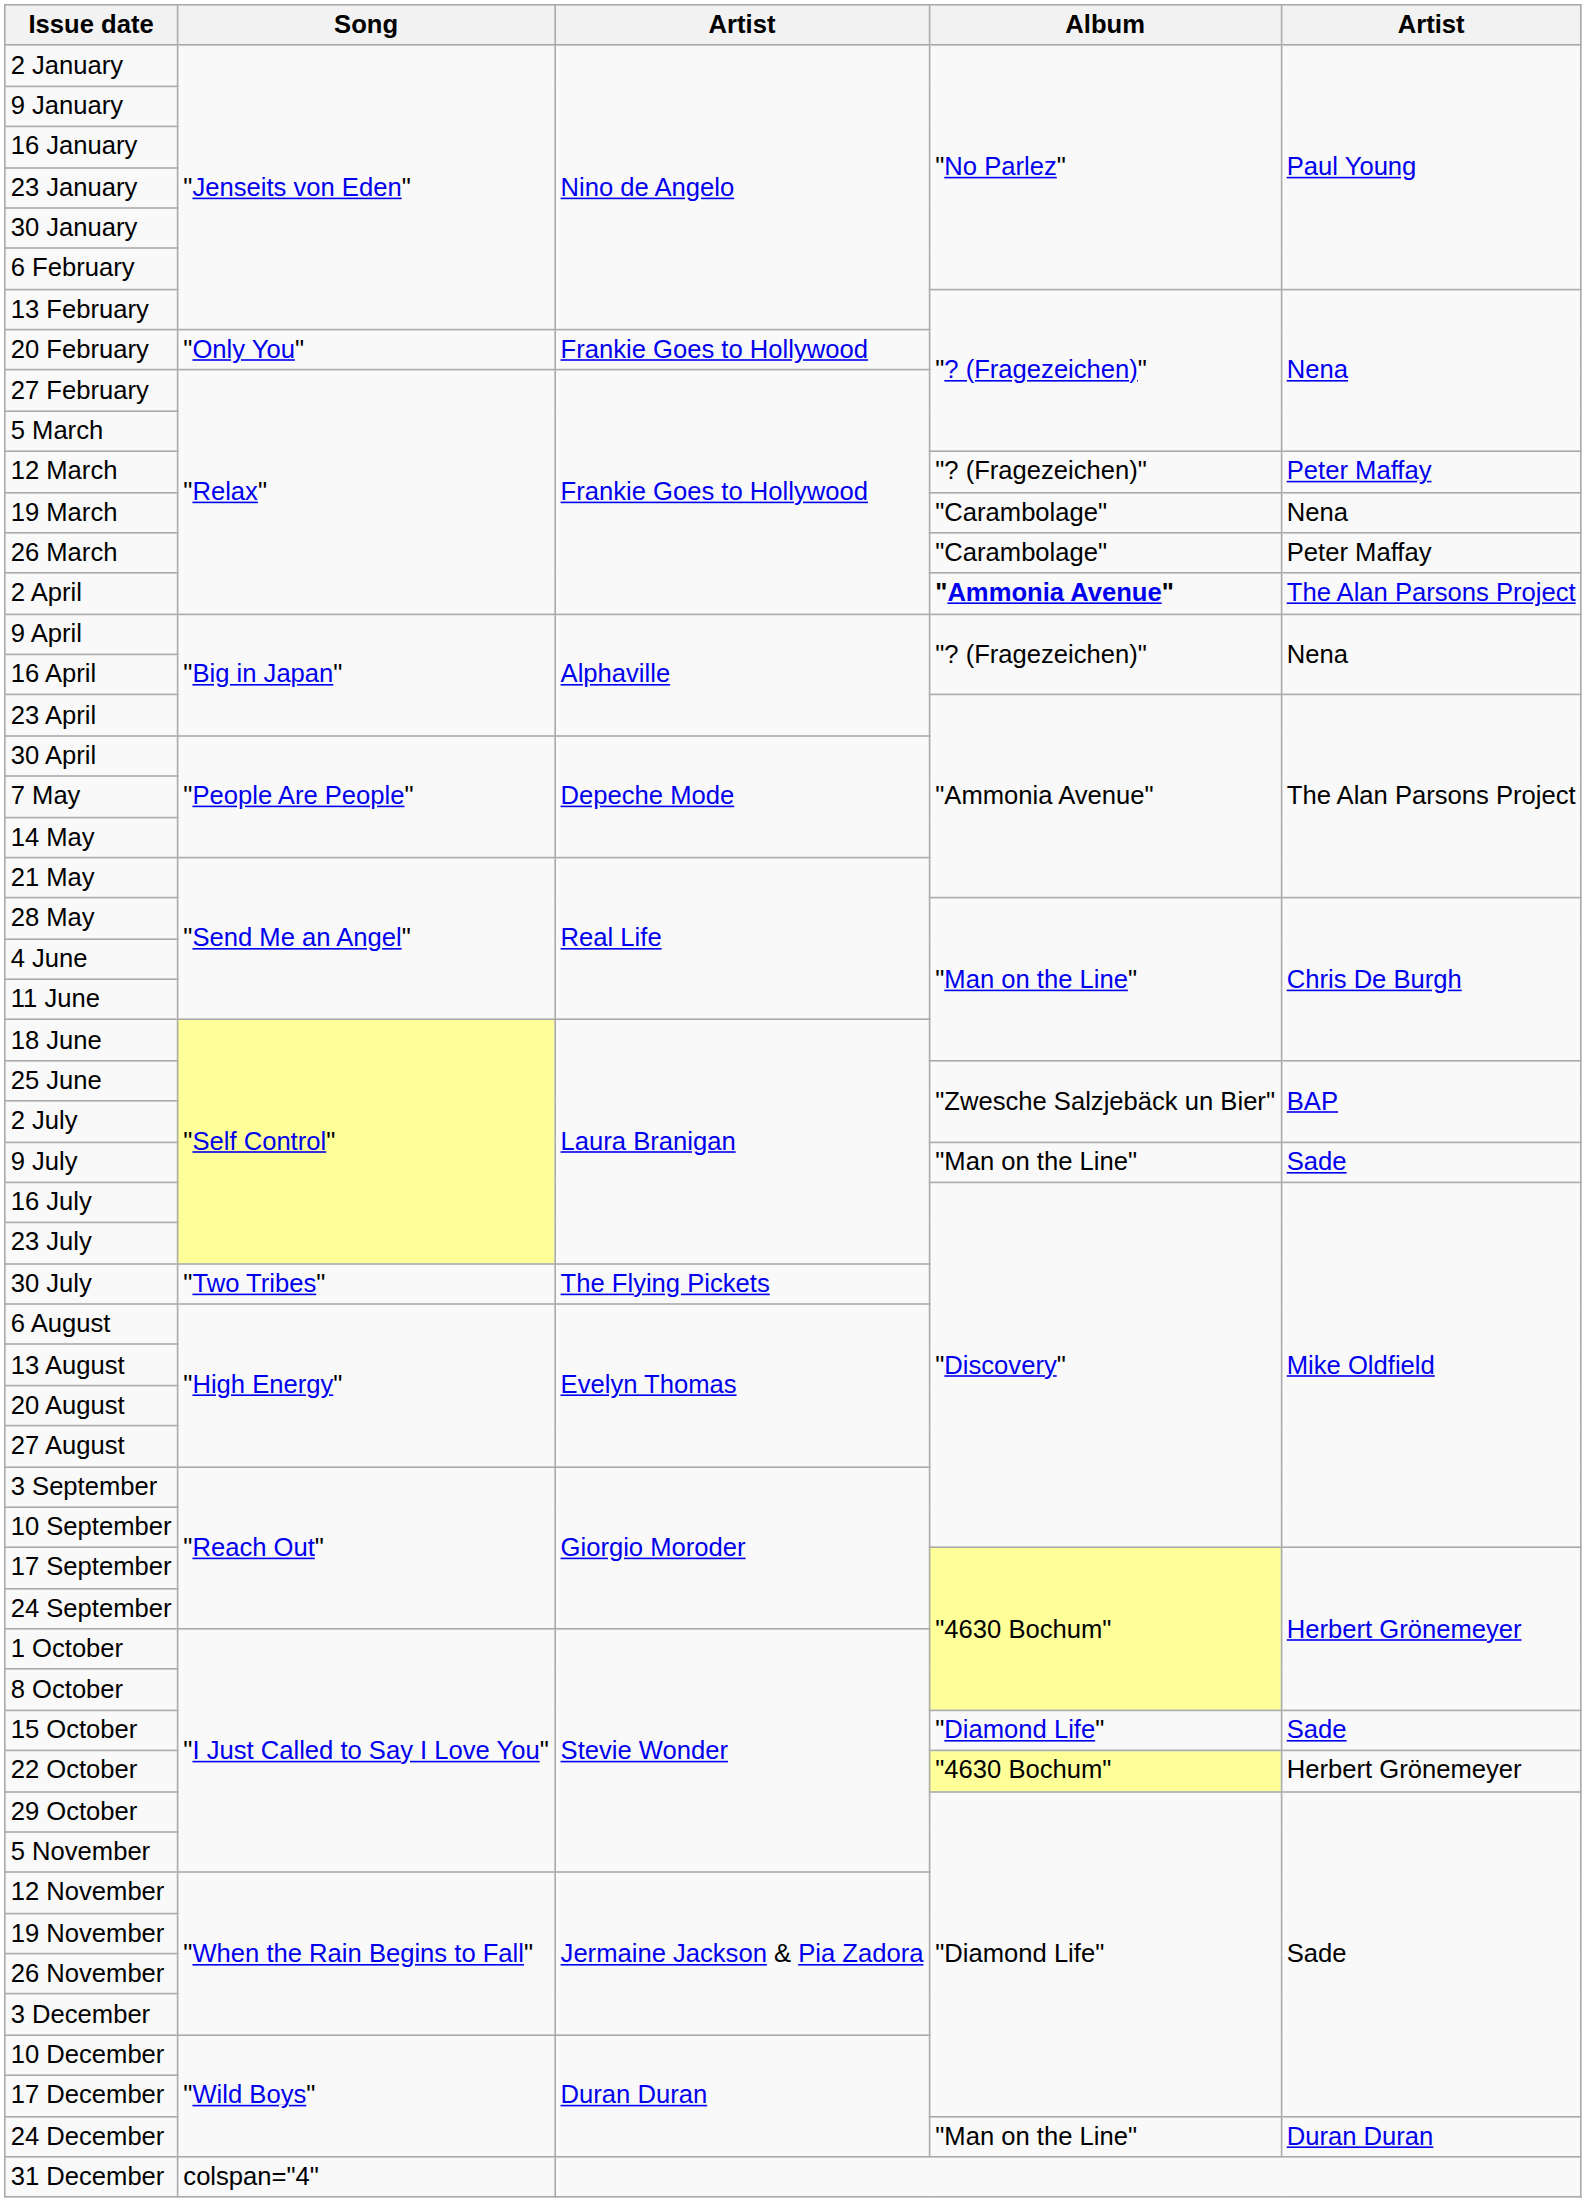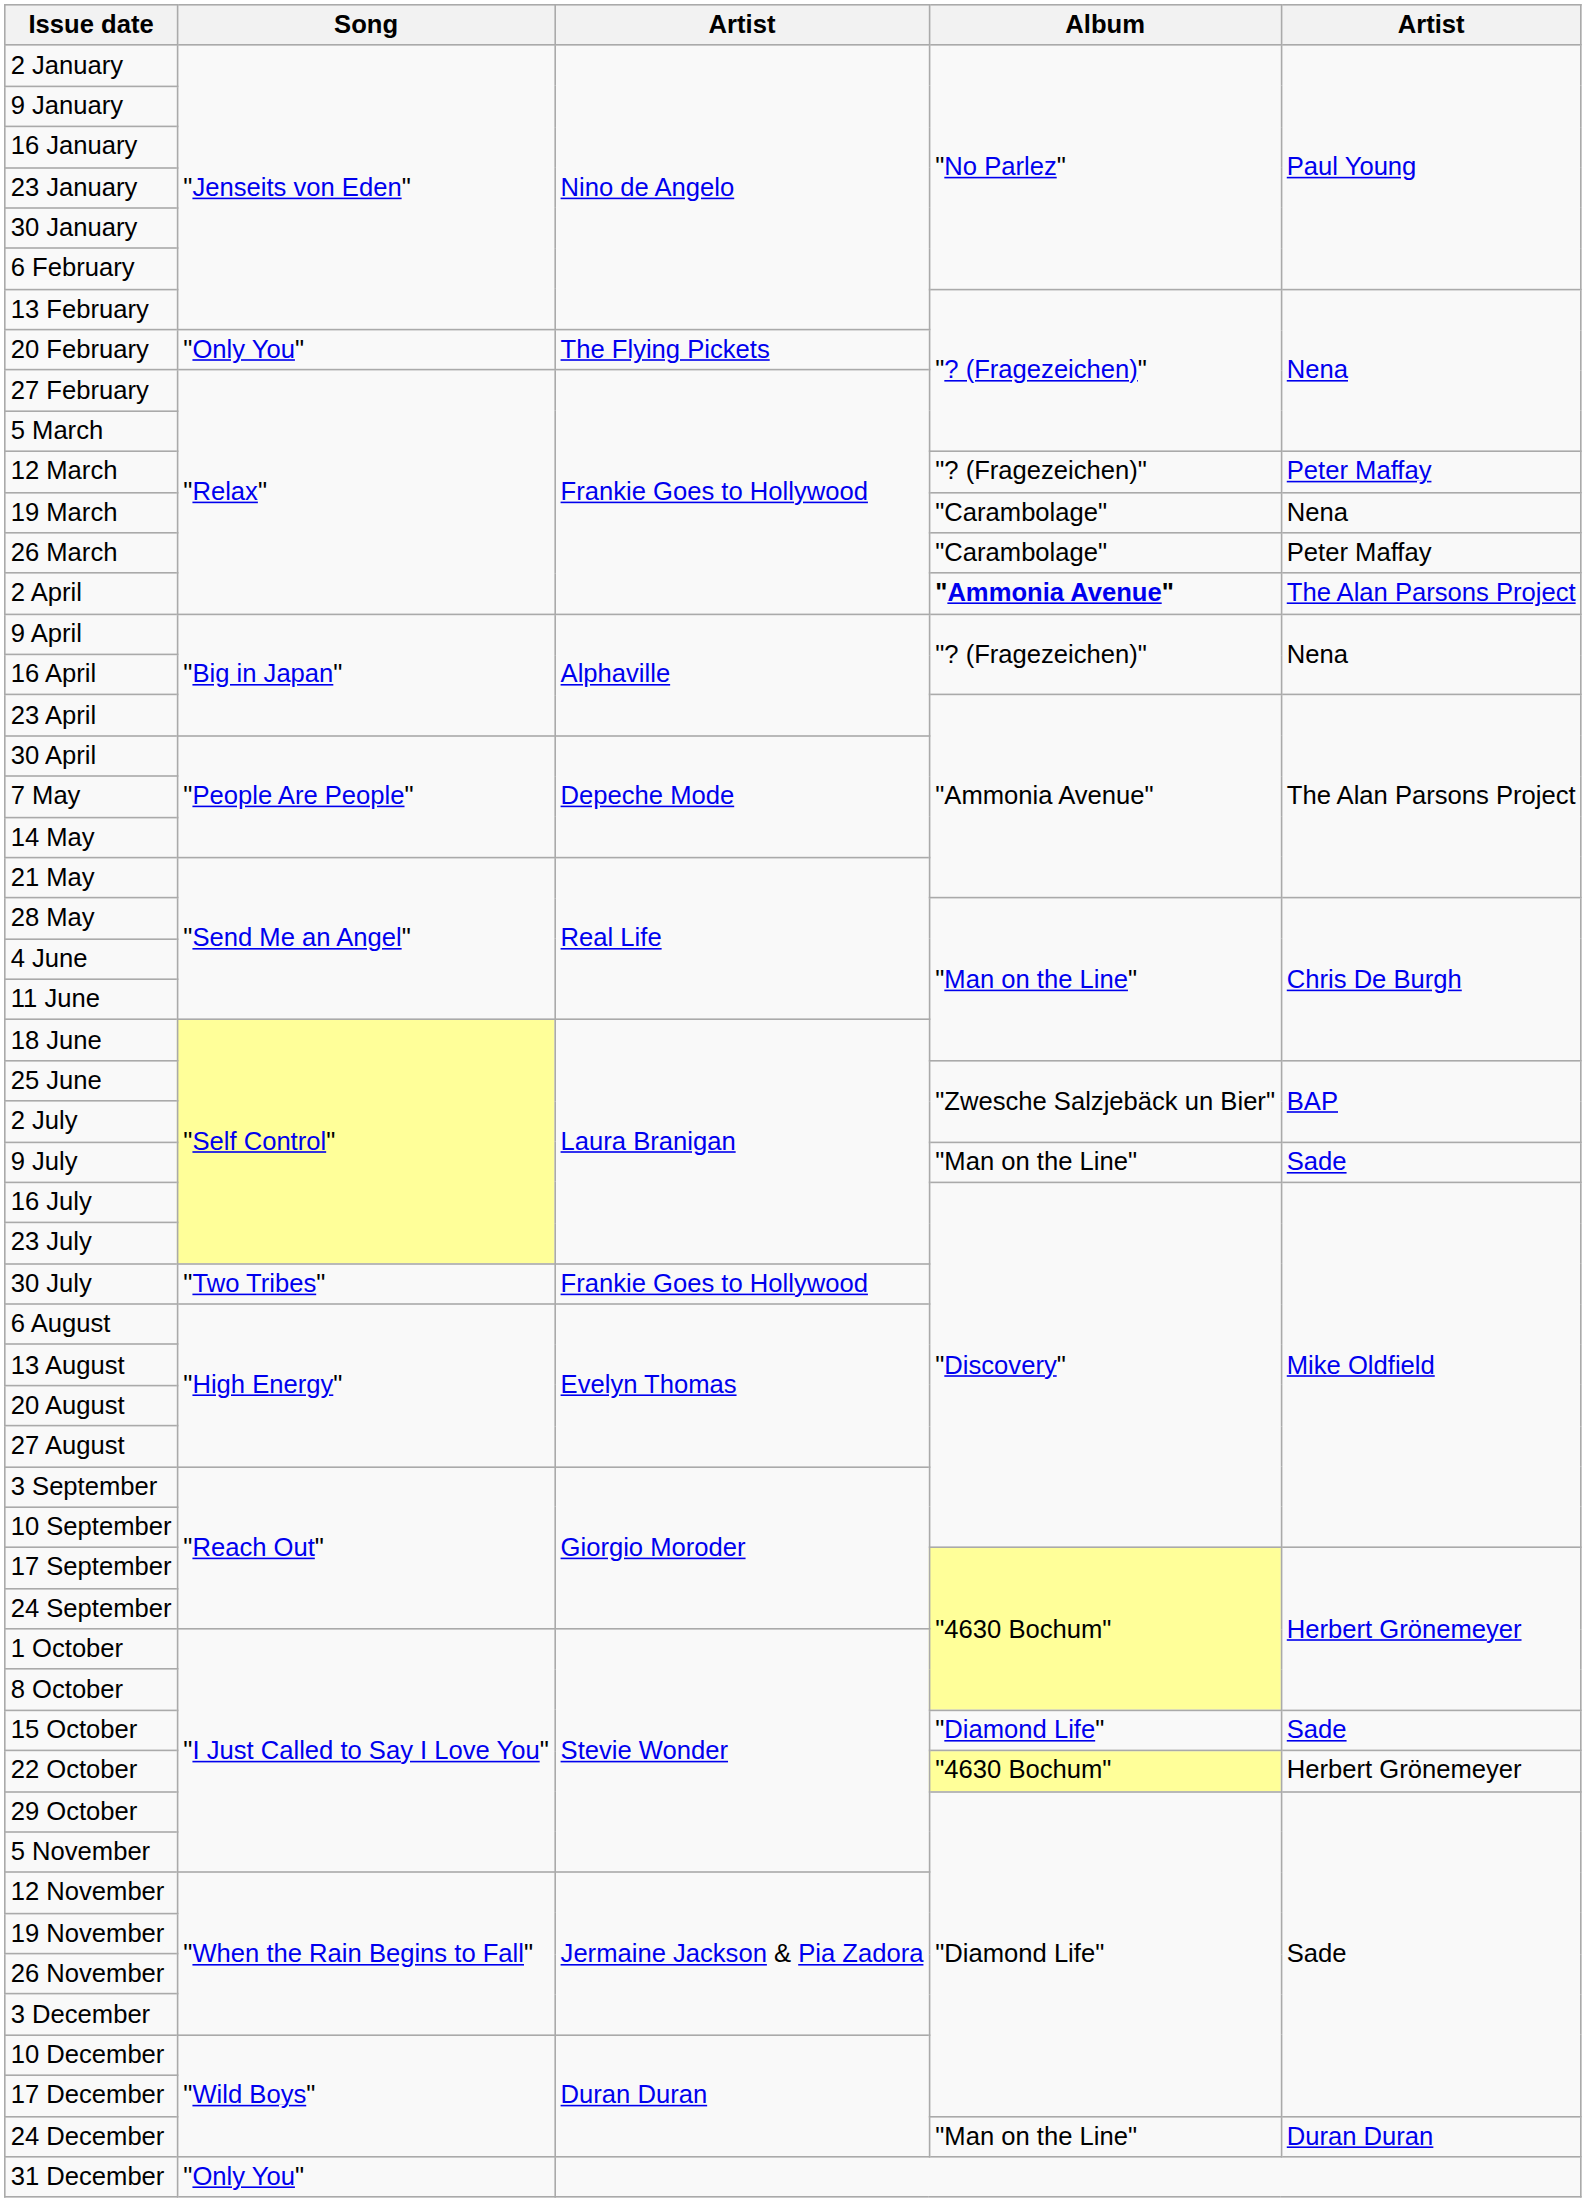20 February | column 3: Frankie Goes to Hollywood -> The Flying Pickets
30 July | column 3: The Flying Pickets -> Frankie Goes to Hollywood
31 December | Song: colspan="4" -> "Only You"
